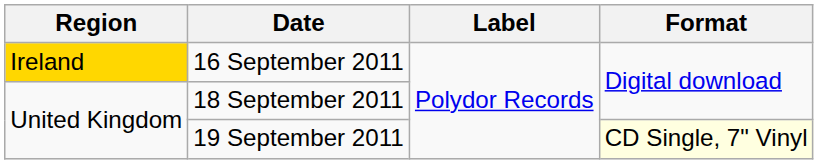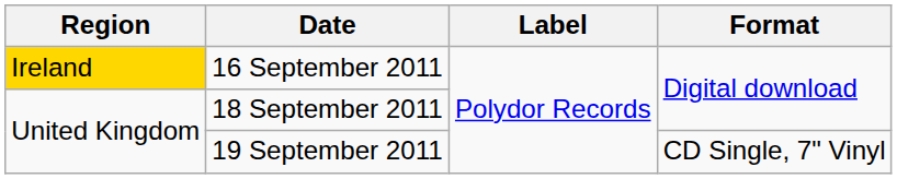19 September 2011 | Format: lightyellow background -> no background
